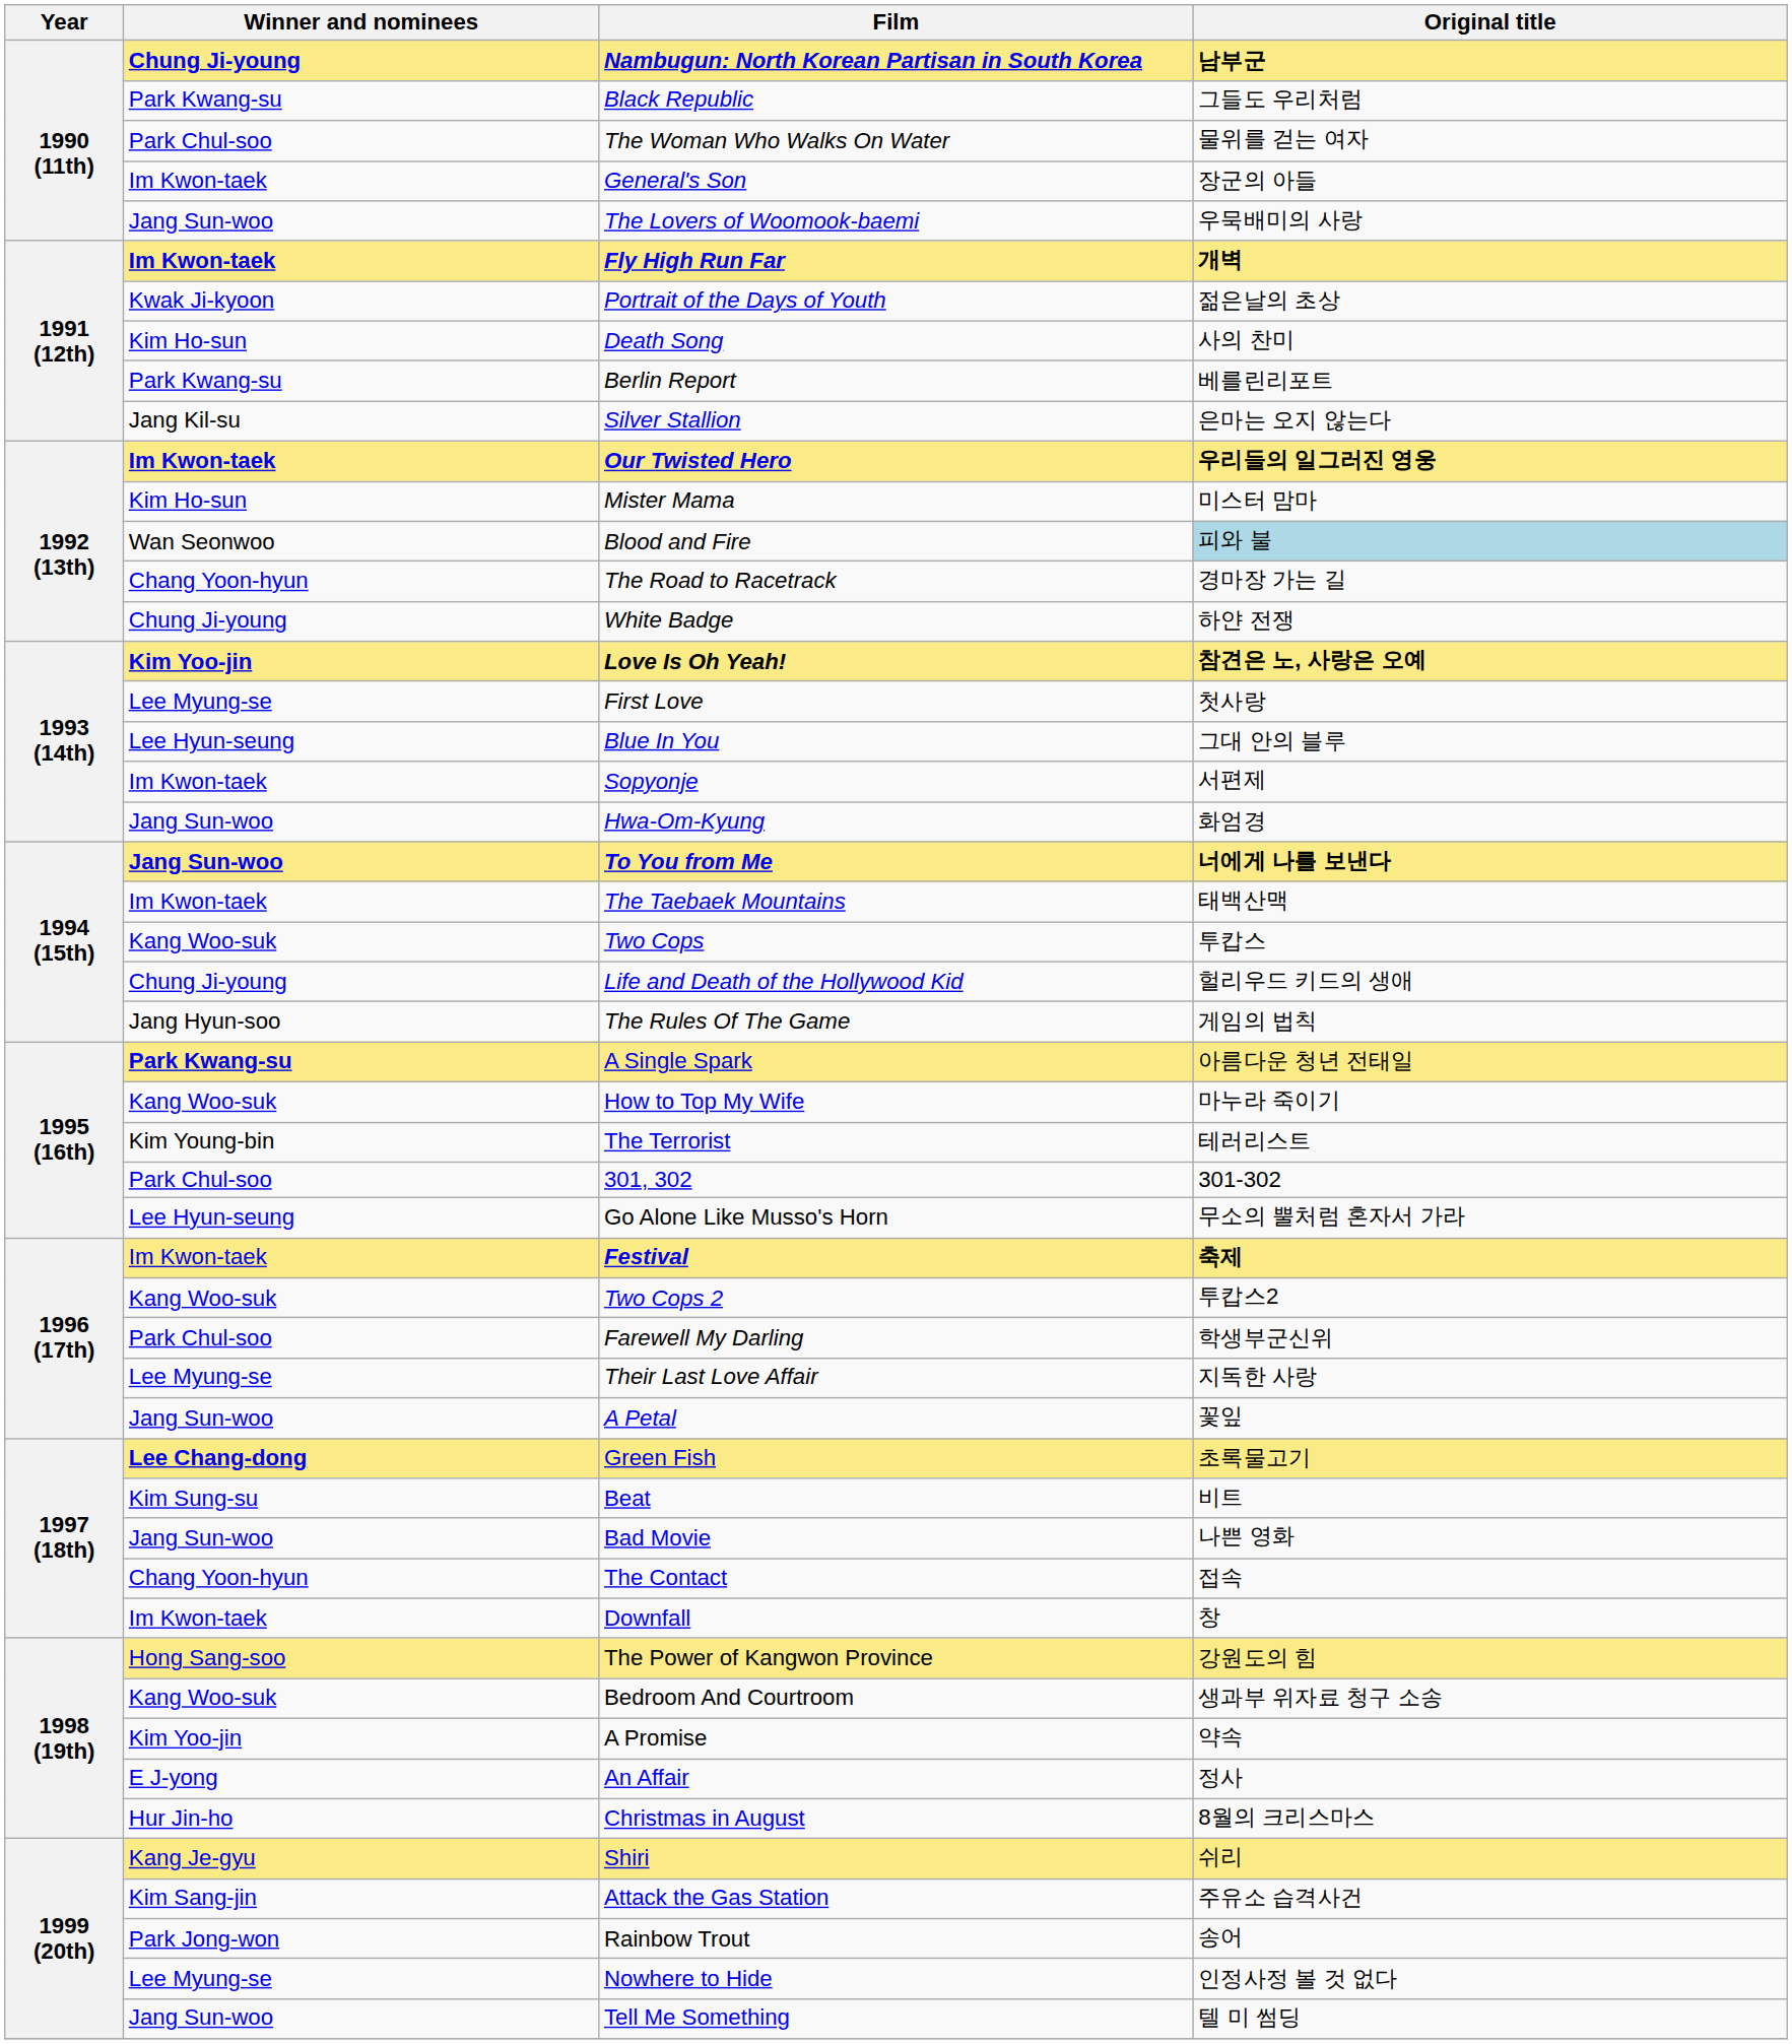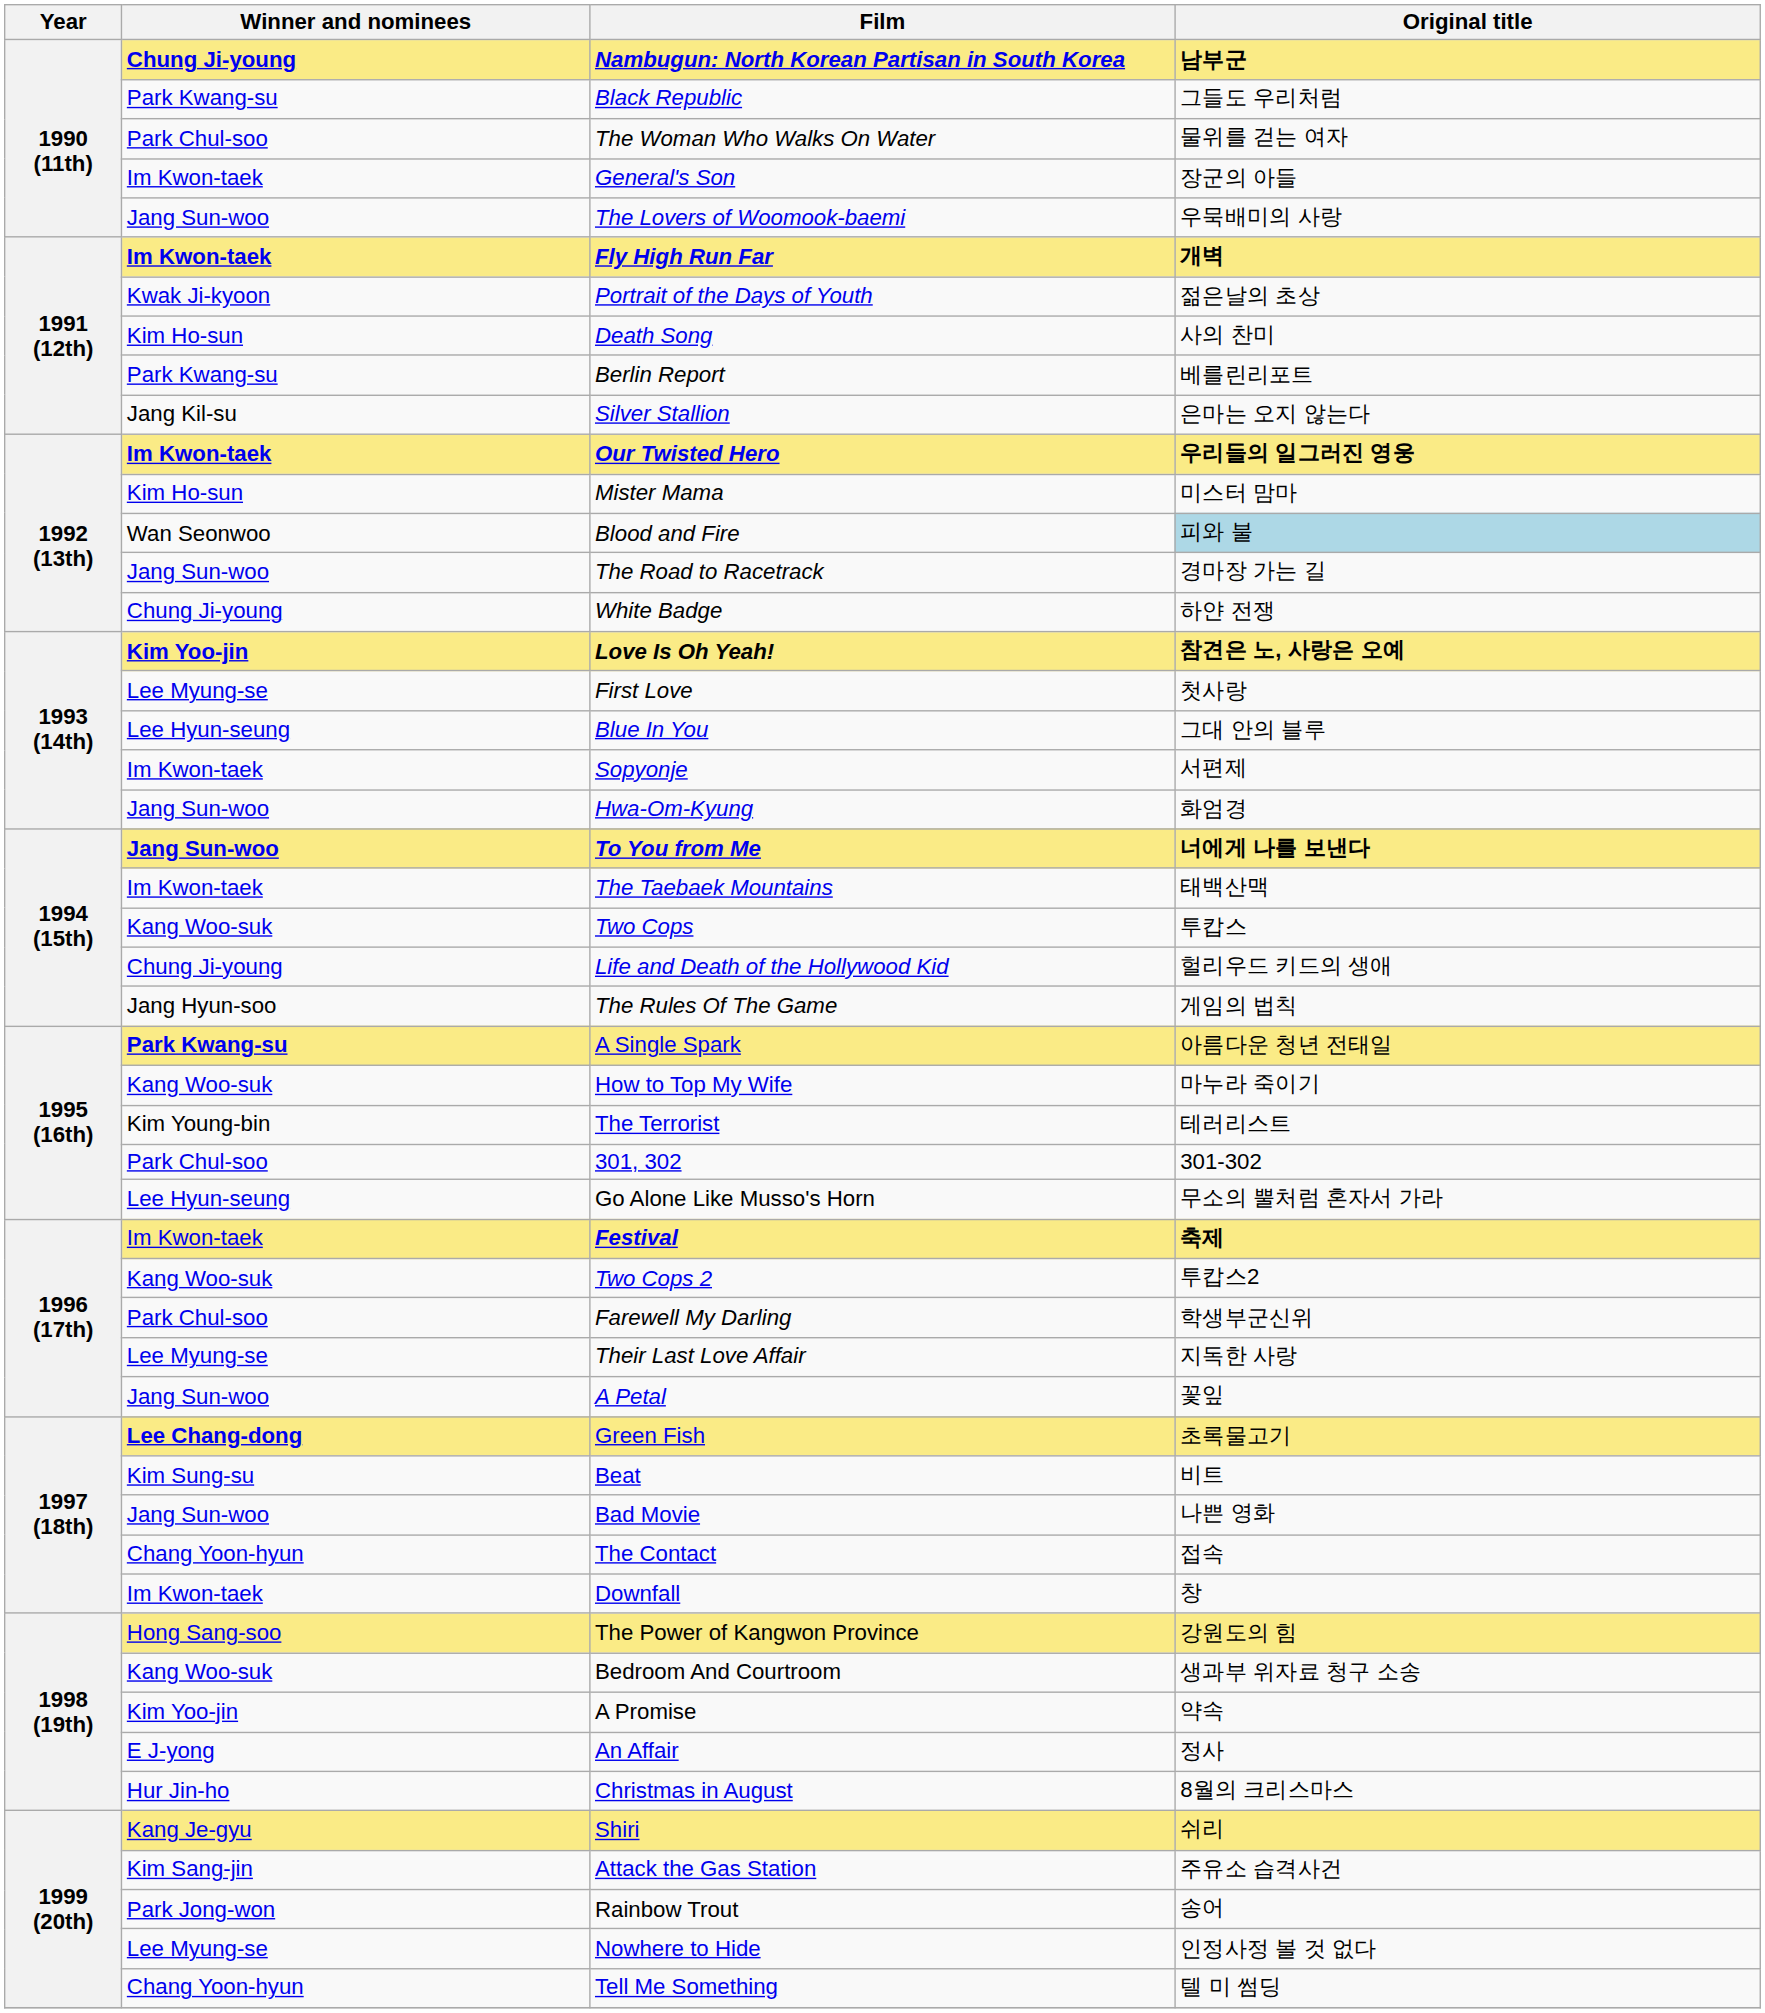The Road to Racetrack | Winner and nominees: Chang Yoon-hyun -> Jang Sun-woo
Tell Me Something | Winner and nominees: Jang Sun-woo -> Chang Yoon-hyun
